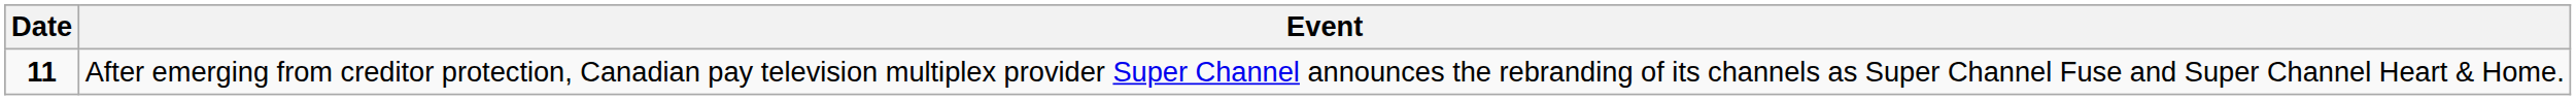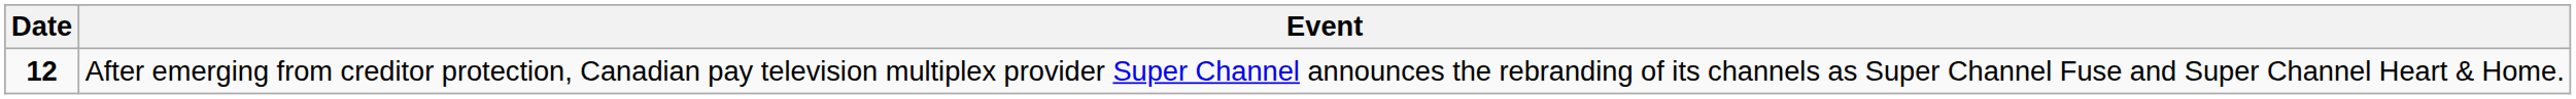row 2 | Date: 11 -> 12
